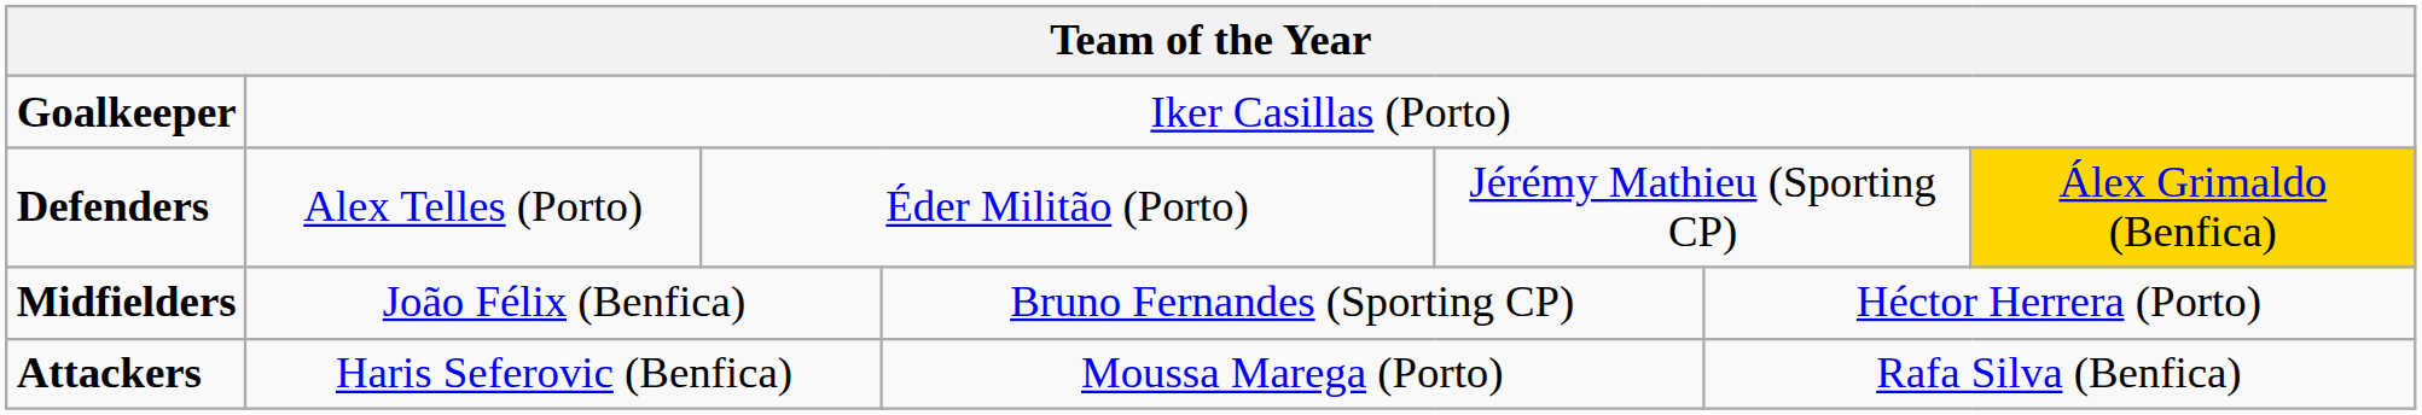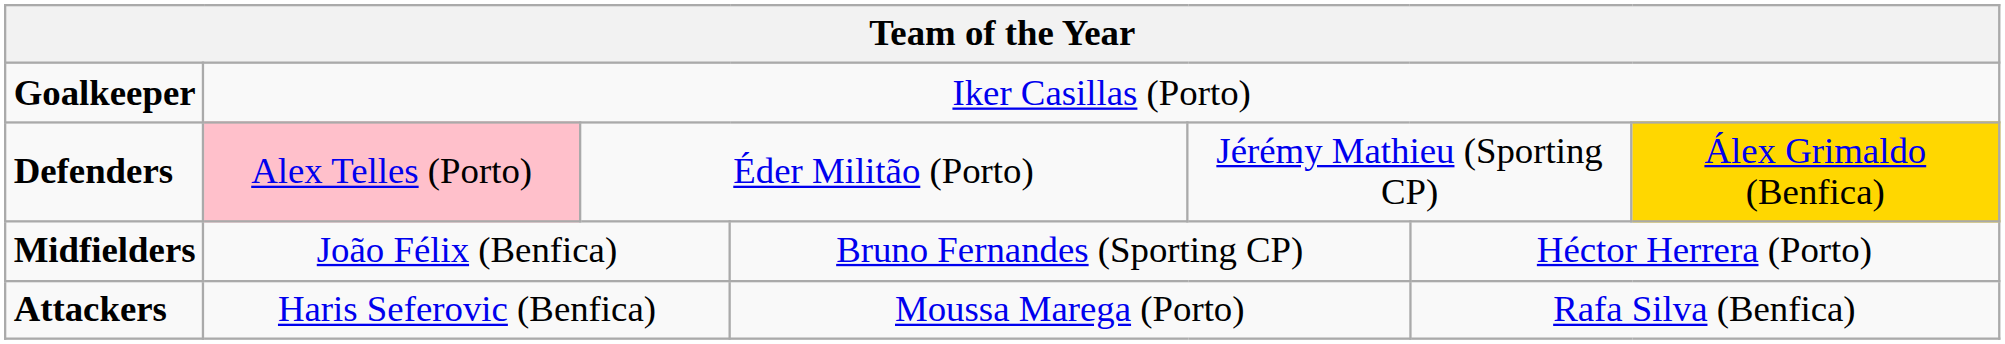Defenders | column 2: no background -> pink background
